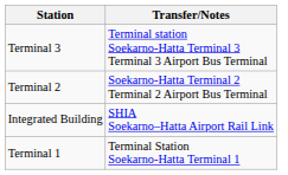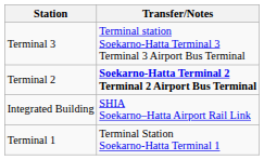Terminal 2 | Transfer/Notes: normal -> bold
